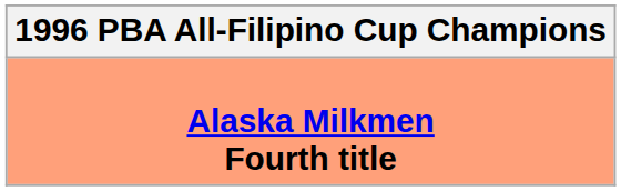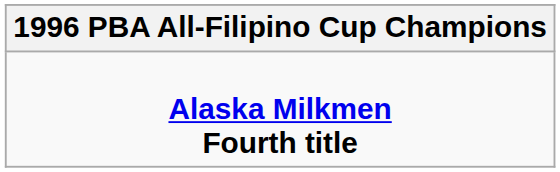row 2 | column 1: lightsalmon background -> no background
